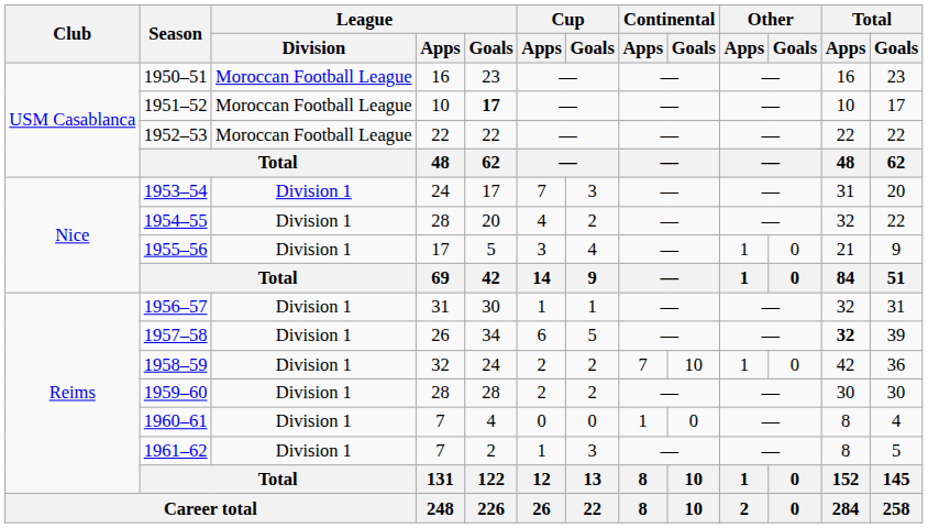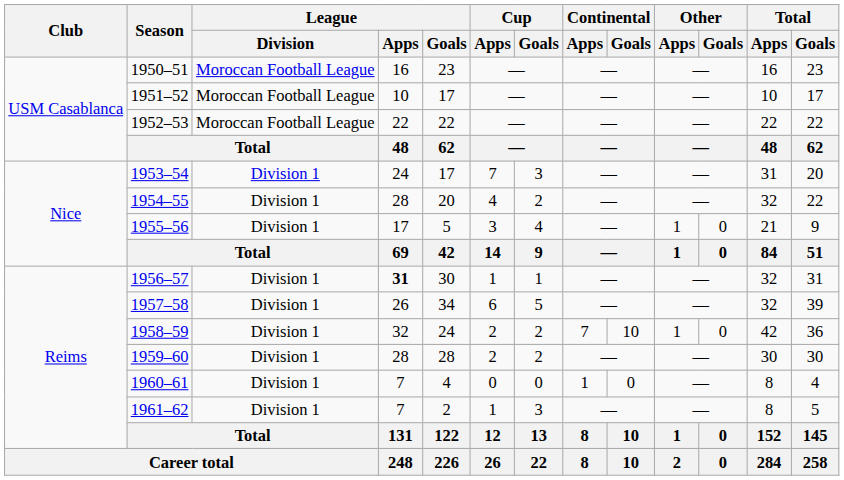1951–52 | League / Goals: bold -> normal
1956–57 | League / Apps: normal -> bold
1957–58 | Total / Apps: bold -> normal
